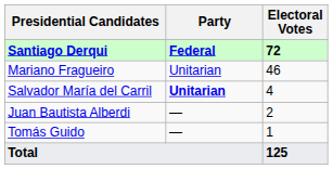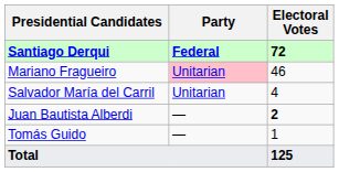Mariano Fragueiro | Party: no background -> pink background
Salvador María del Carril | Party: bold -> normal
Juan Bautista Alberdi | Electoral Votes: normal -> bold
